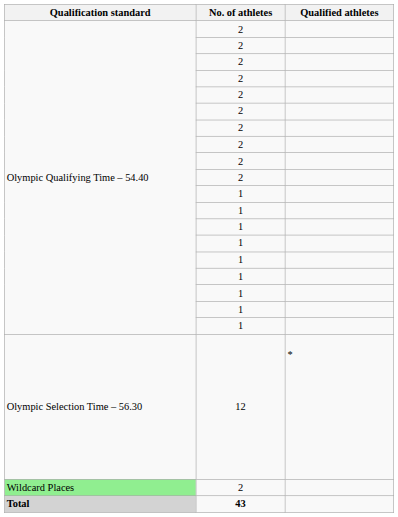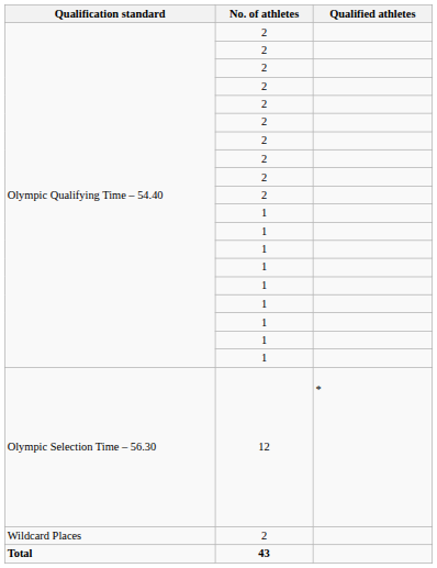Wildcard Places | Qualification standard: lightgreen background -> no background
Total | Qualification standard: lightgrey background -> no background
